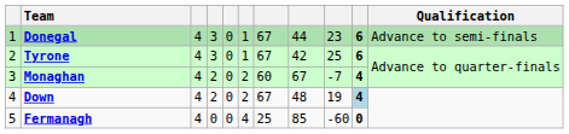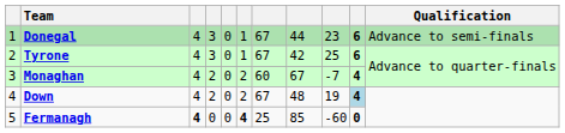Fermanagh | column 3: normal -> bold
Fermanagh | column 6: normal -> bold
